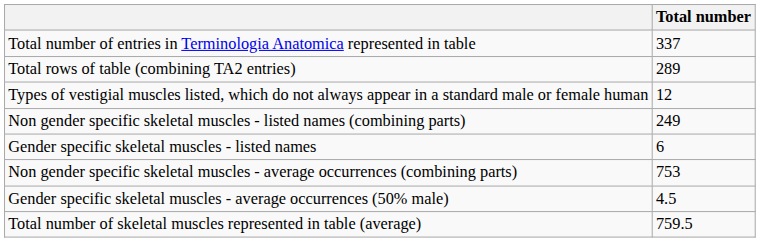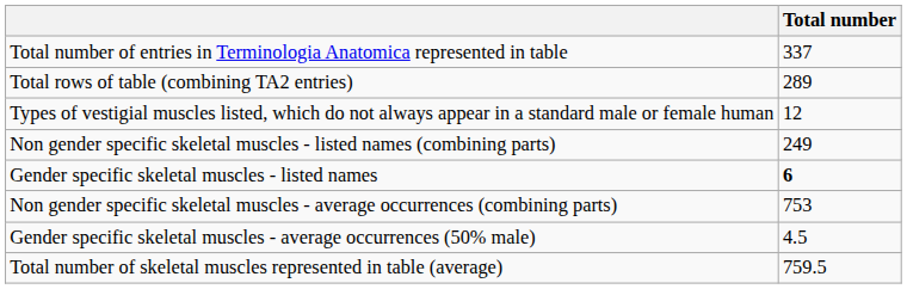Gender specific skeletal muscles - listed names | Total number: normal -> bold
